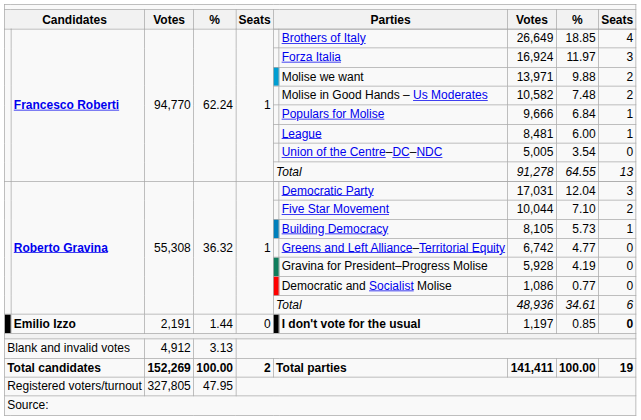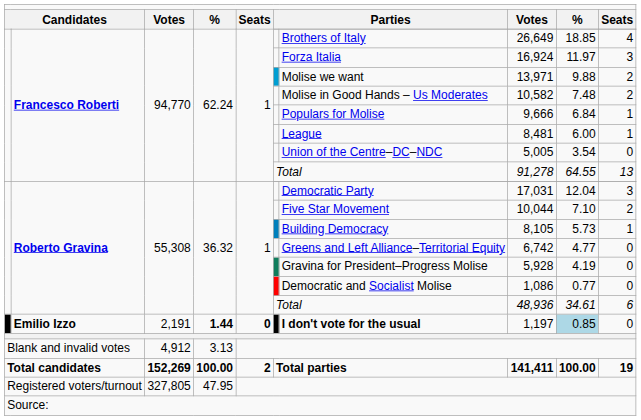Emilio Izzo | column 4: normal -> bold
Emilio Izzo | column 5: normal -> bold
Emilio Izzo | column 9: no background -> lightblue background
Emilio Izzo | column 10: bold -> normal
